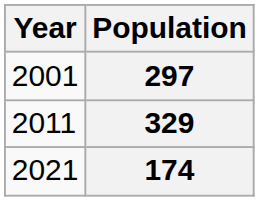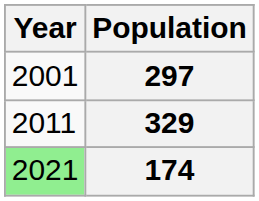174 | Year: no background -> lightgreen background
